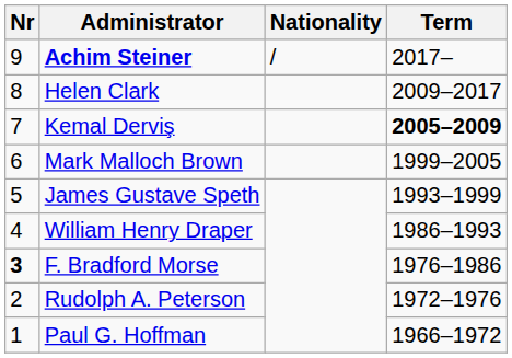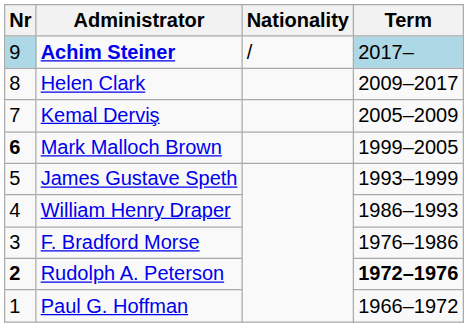Achim Steiner | Nr: no background -> lightblue background
Achim Steiner | Term: no background -> lightblue background
Kemal Derviş | Term: bold -> normal
Mark Malloch Brown | Nr: normal -> bold
F. Bradford Morse | Nr: bold -> normal
Rudolph A. Peterson | Nr: normal -> bold
Rudolph A. Peterson | Term: normal -> bold
